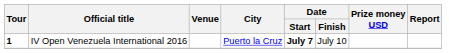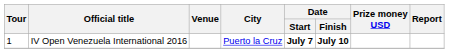IV Open Venezuela International 2016 | Tour: bold -> normal
IV Open Venezuela International 2016 | Date / Finish: normal -> bold
